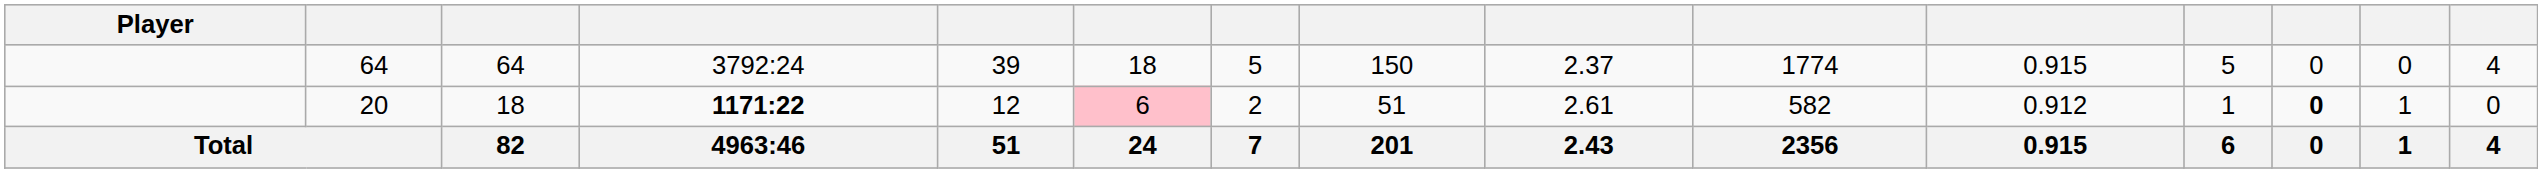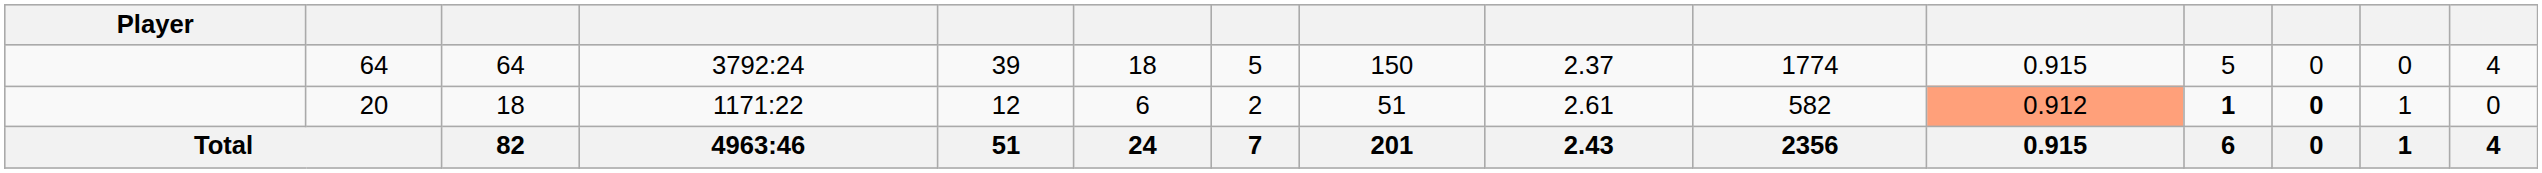20 | column 4: bold -> normal
20 | column 6: pink background -> no background
20 | column 11: no background -> lightsalmon background
20 | column 12: normal -> bold
